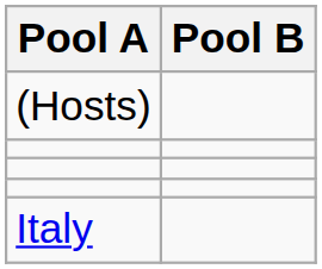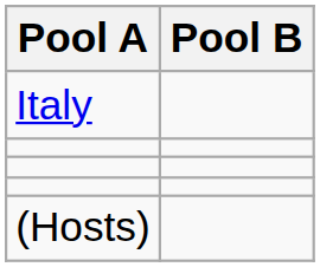row 2 | Pool A: (Hosts) -> Italy
row 6 | Pool A: Italy -> (Hosts)
